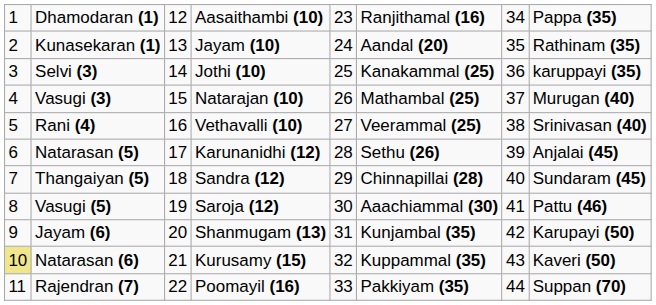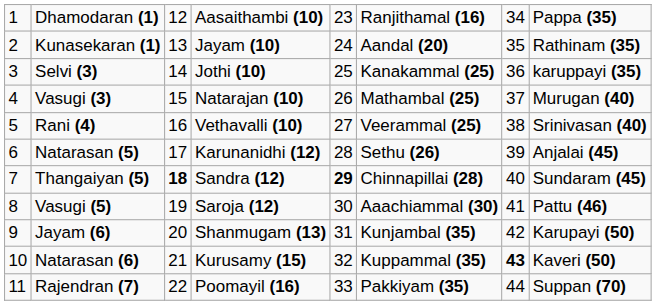Thangaiyan (5) | column 3: normal -> bold
Thangaiyan (5) | column 5: normal -> bold
Natarasan (6) | column 1: khaki background -> no background
Natarasan (6) | column 7: normal -> bold
